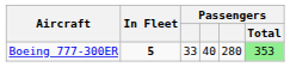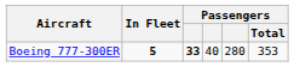Boeing 777-300ER | column 3: normal -> bold
Boeing 777-300ER | Passengers / Total: lightgreen background -> no background
